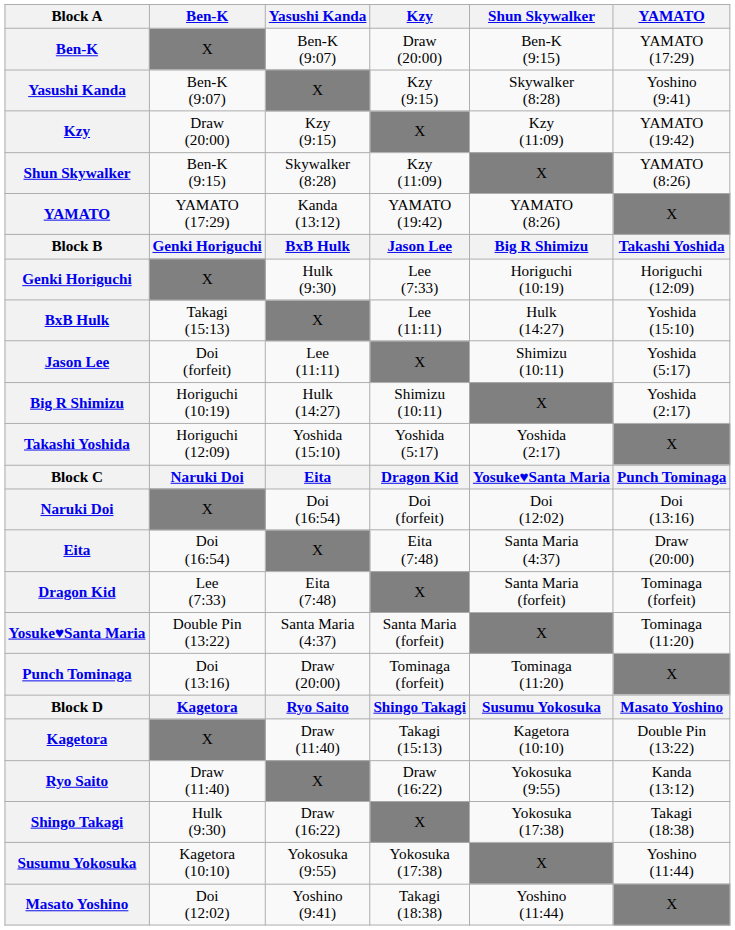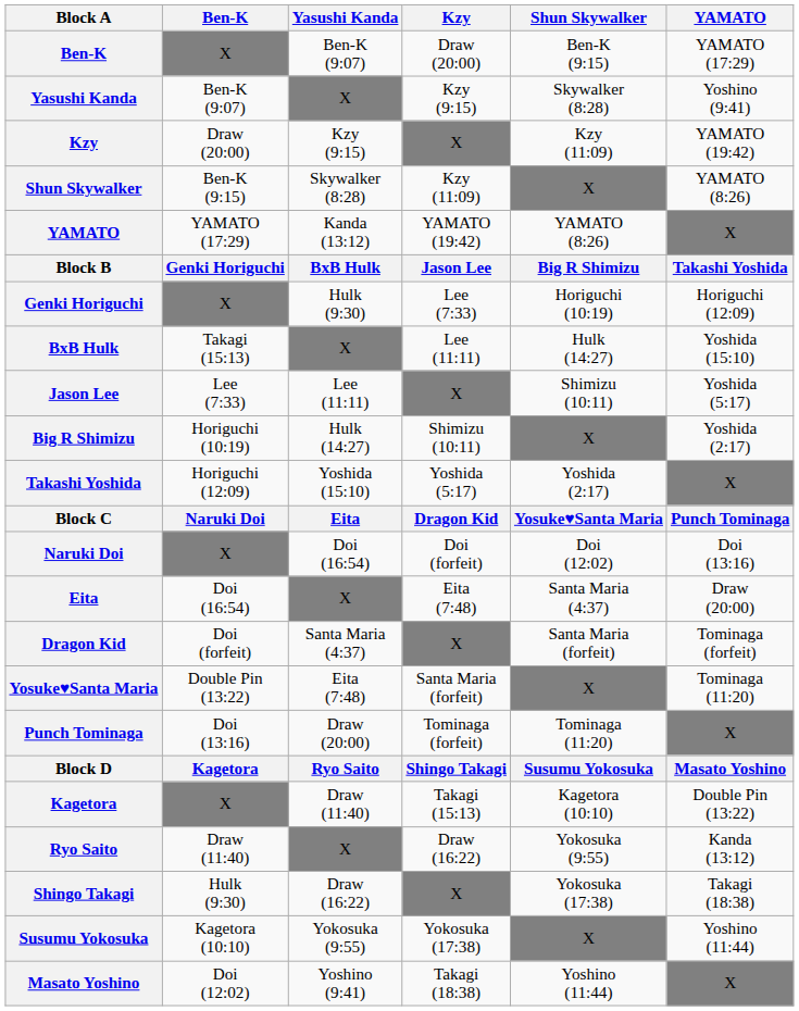row 10 | Ben-K: Doi (forfeit) -> Lee (7:33)
row 16 | Ben-K: Lee (7:33) -> Doi (forfeit)
row 16 | Yasushi Kanda: Eita (7:48) -> Santa Maria (4:37)
row 17 | Yasushi Kanda: Santa Maria (4:37) -> Eita (7:48)
